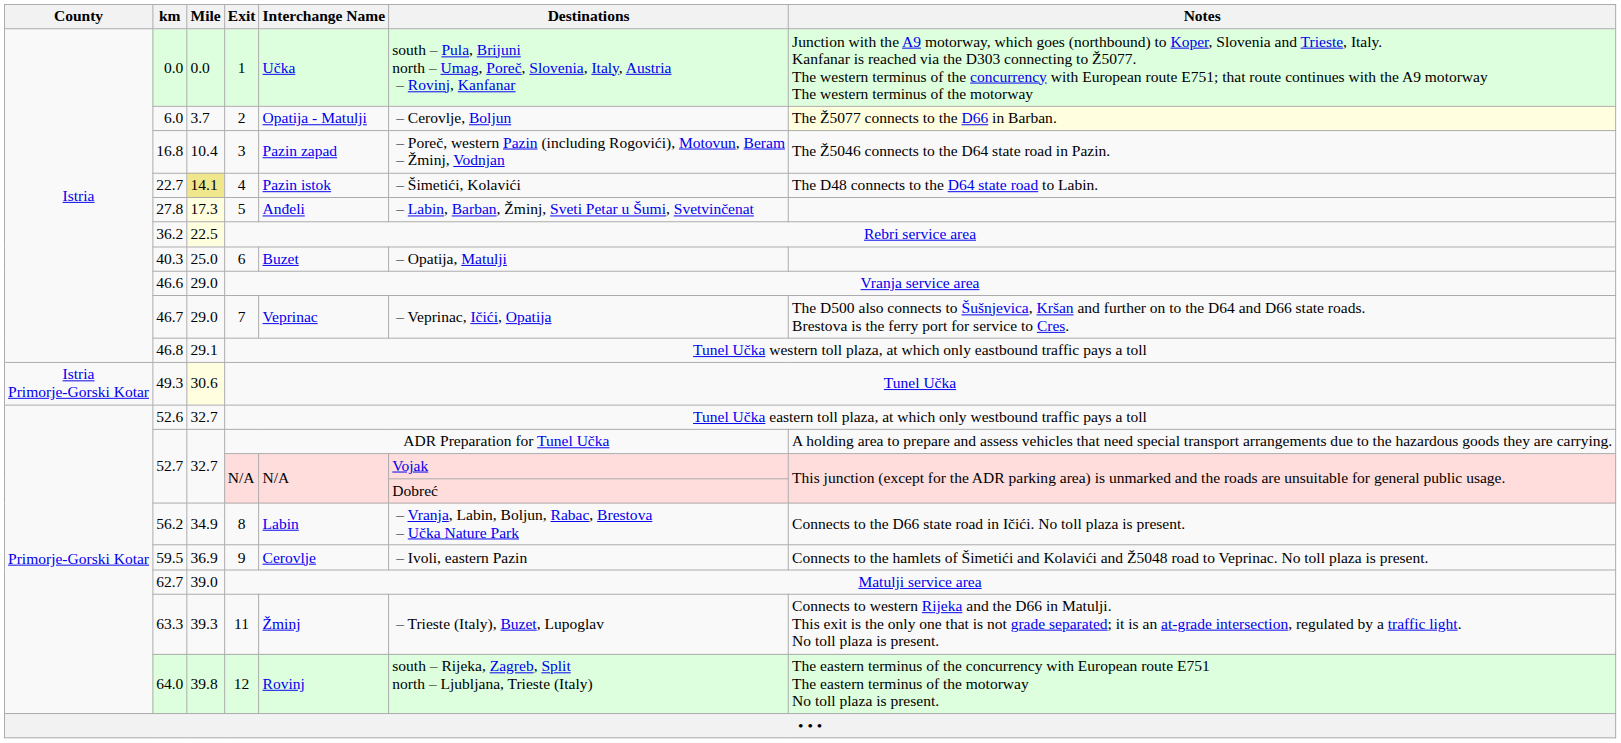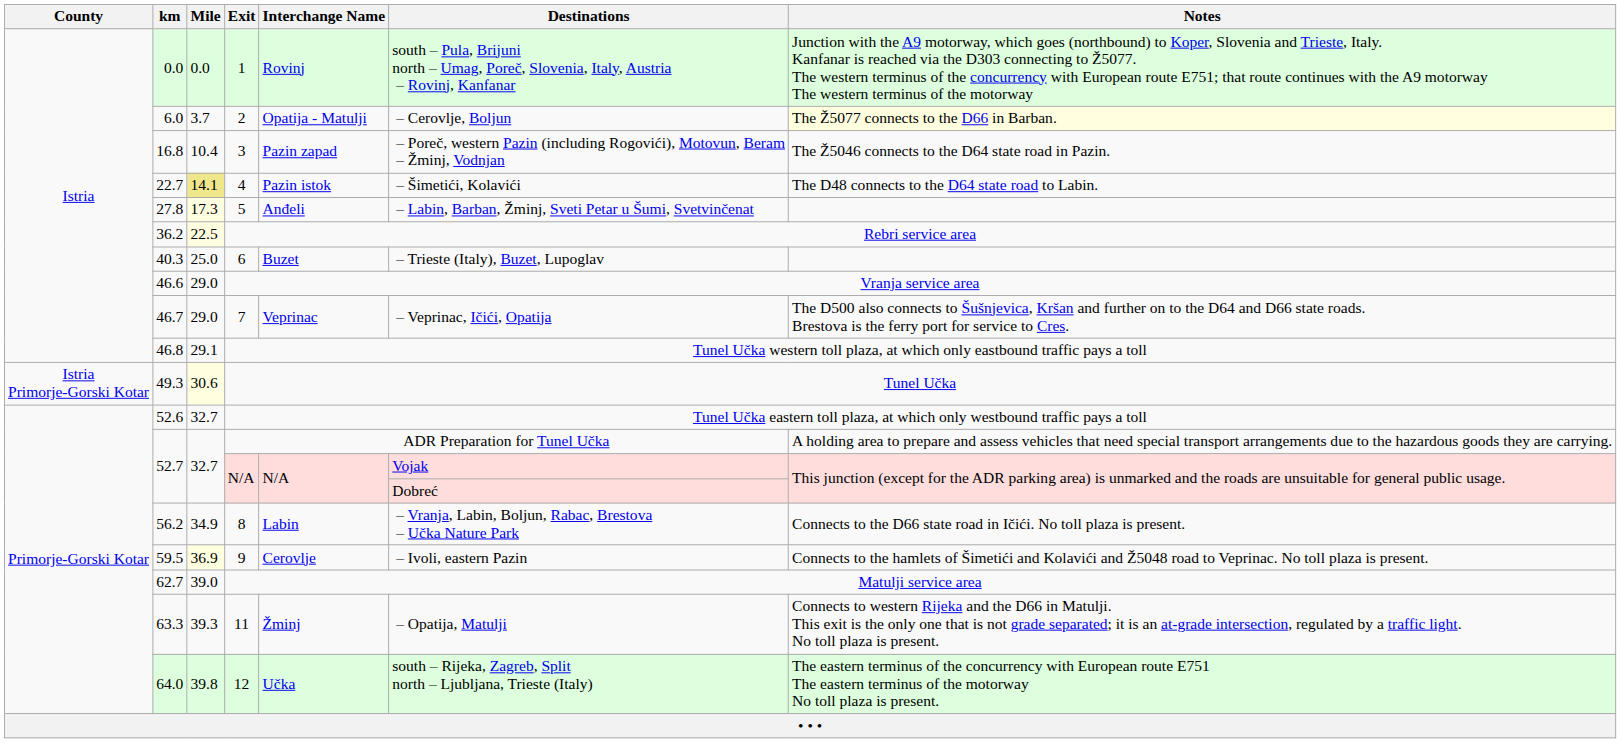1 | Interchange Name: Učka -> Rovinj
6 | Destinations: – Opatija, Matulji -> – Trieste (Italy), Buzet, Lupoglav
9 | Mile: no background -> lightyellow background
11 | Destinations: – Trieste (Italy), Buzet, Lupoglav -> – Opatija, Matulji
12 | Interchange Name: Rovinj -> Učka
